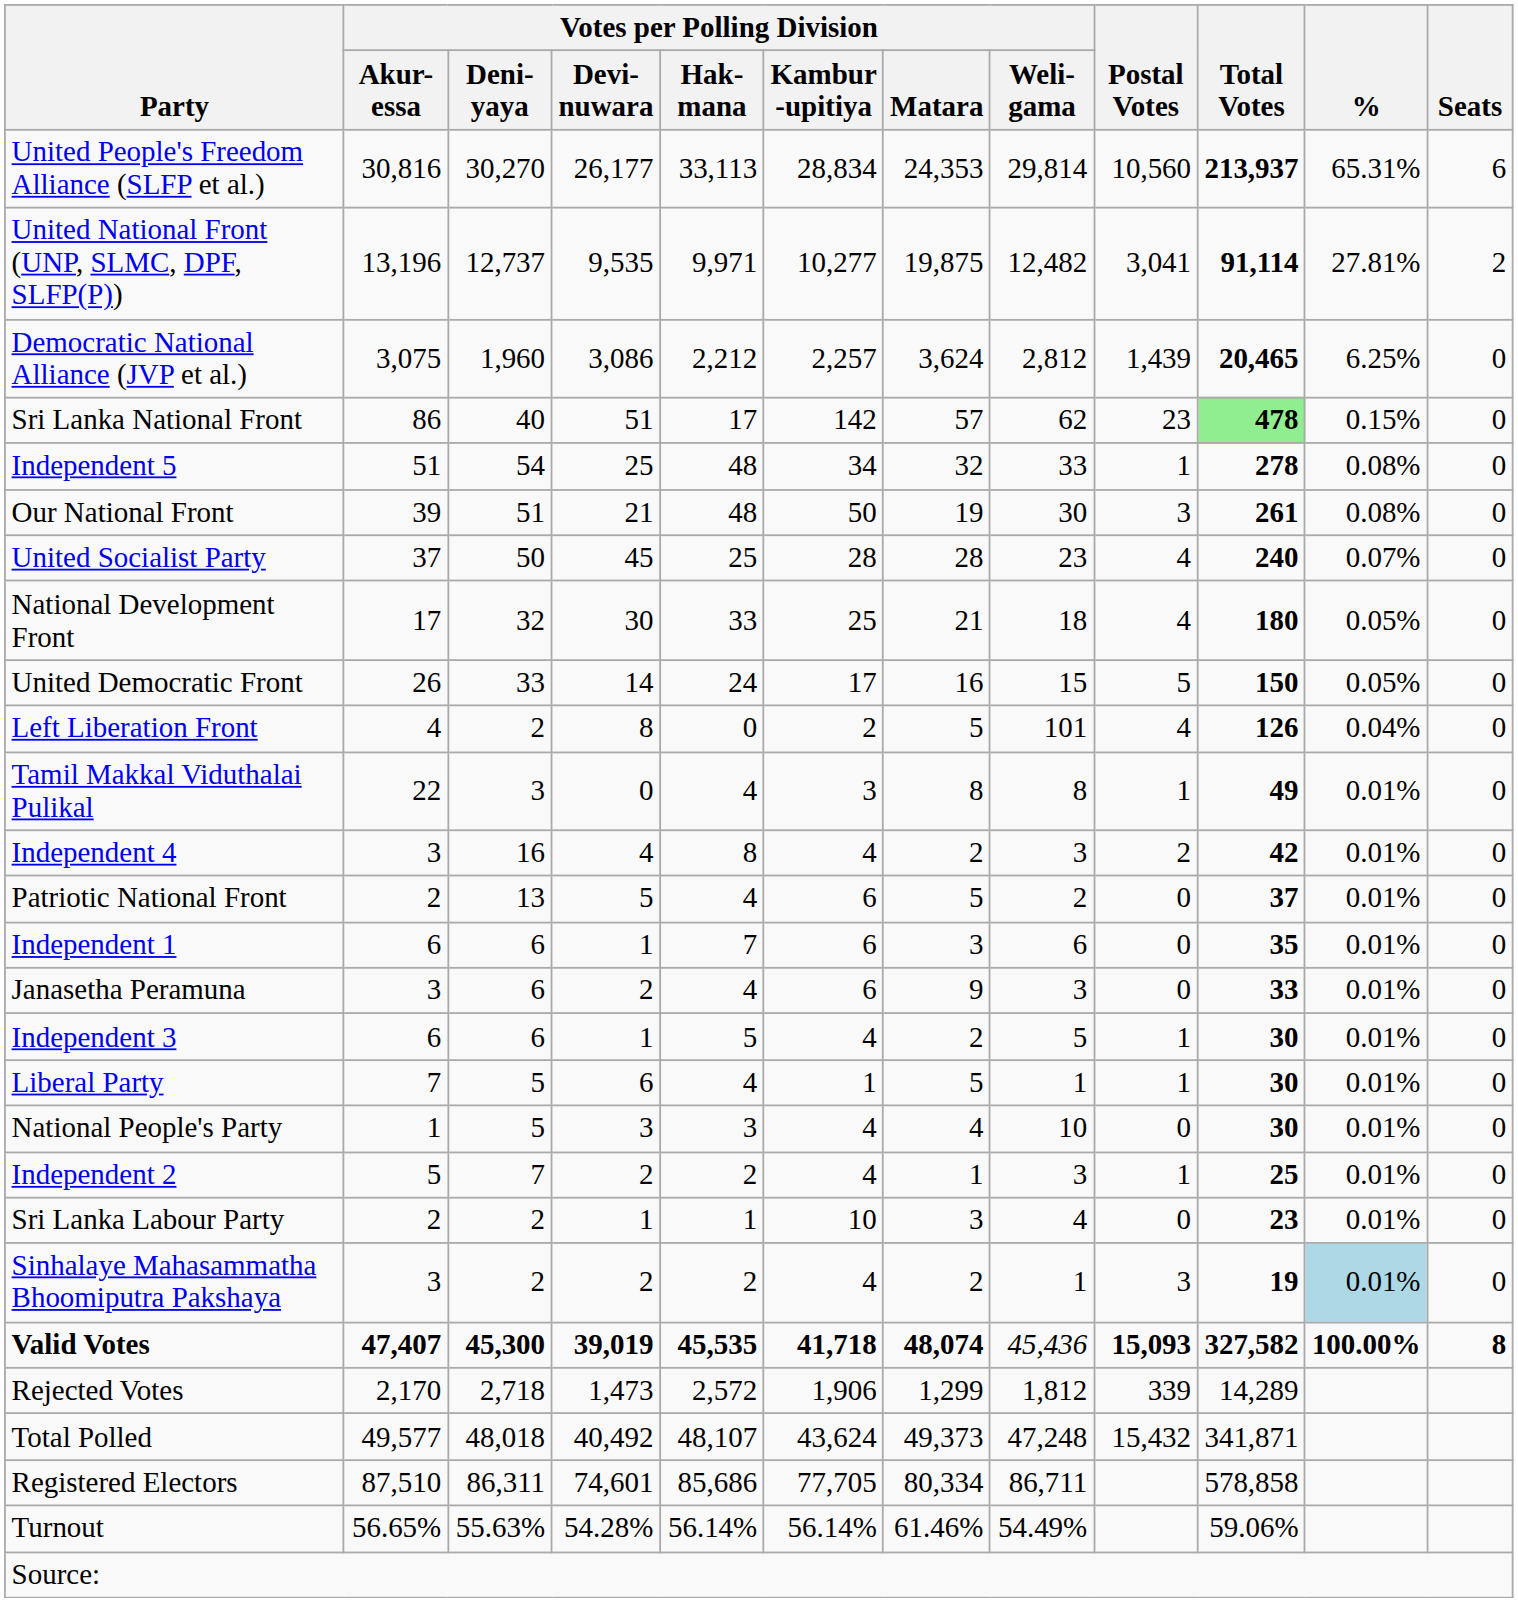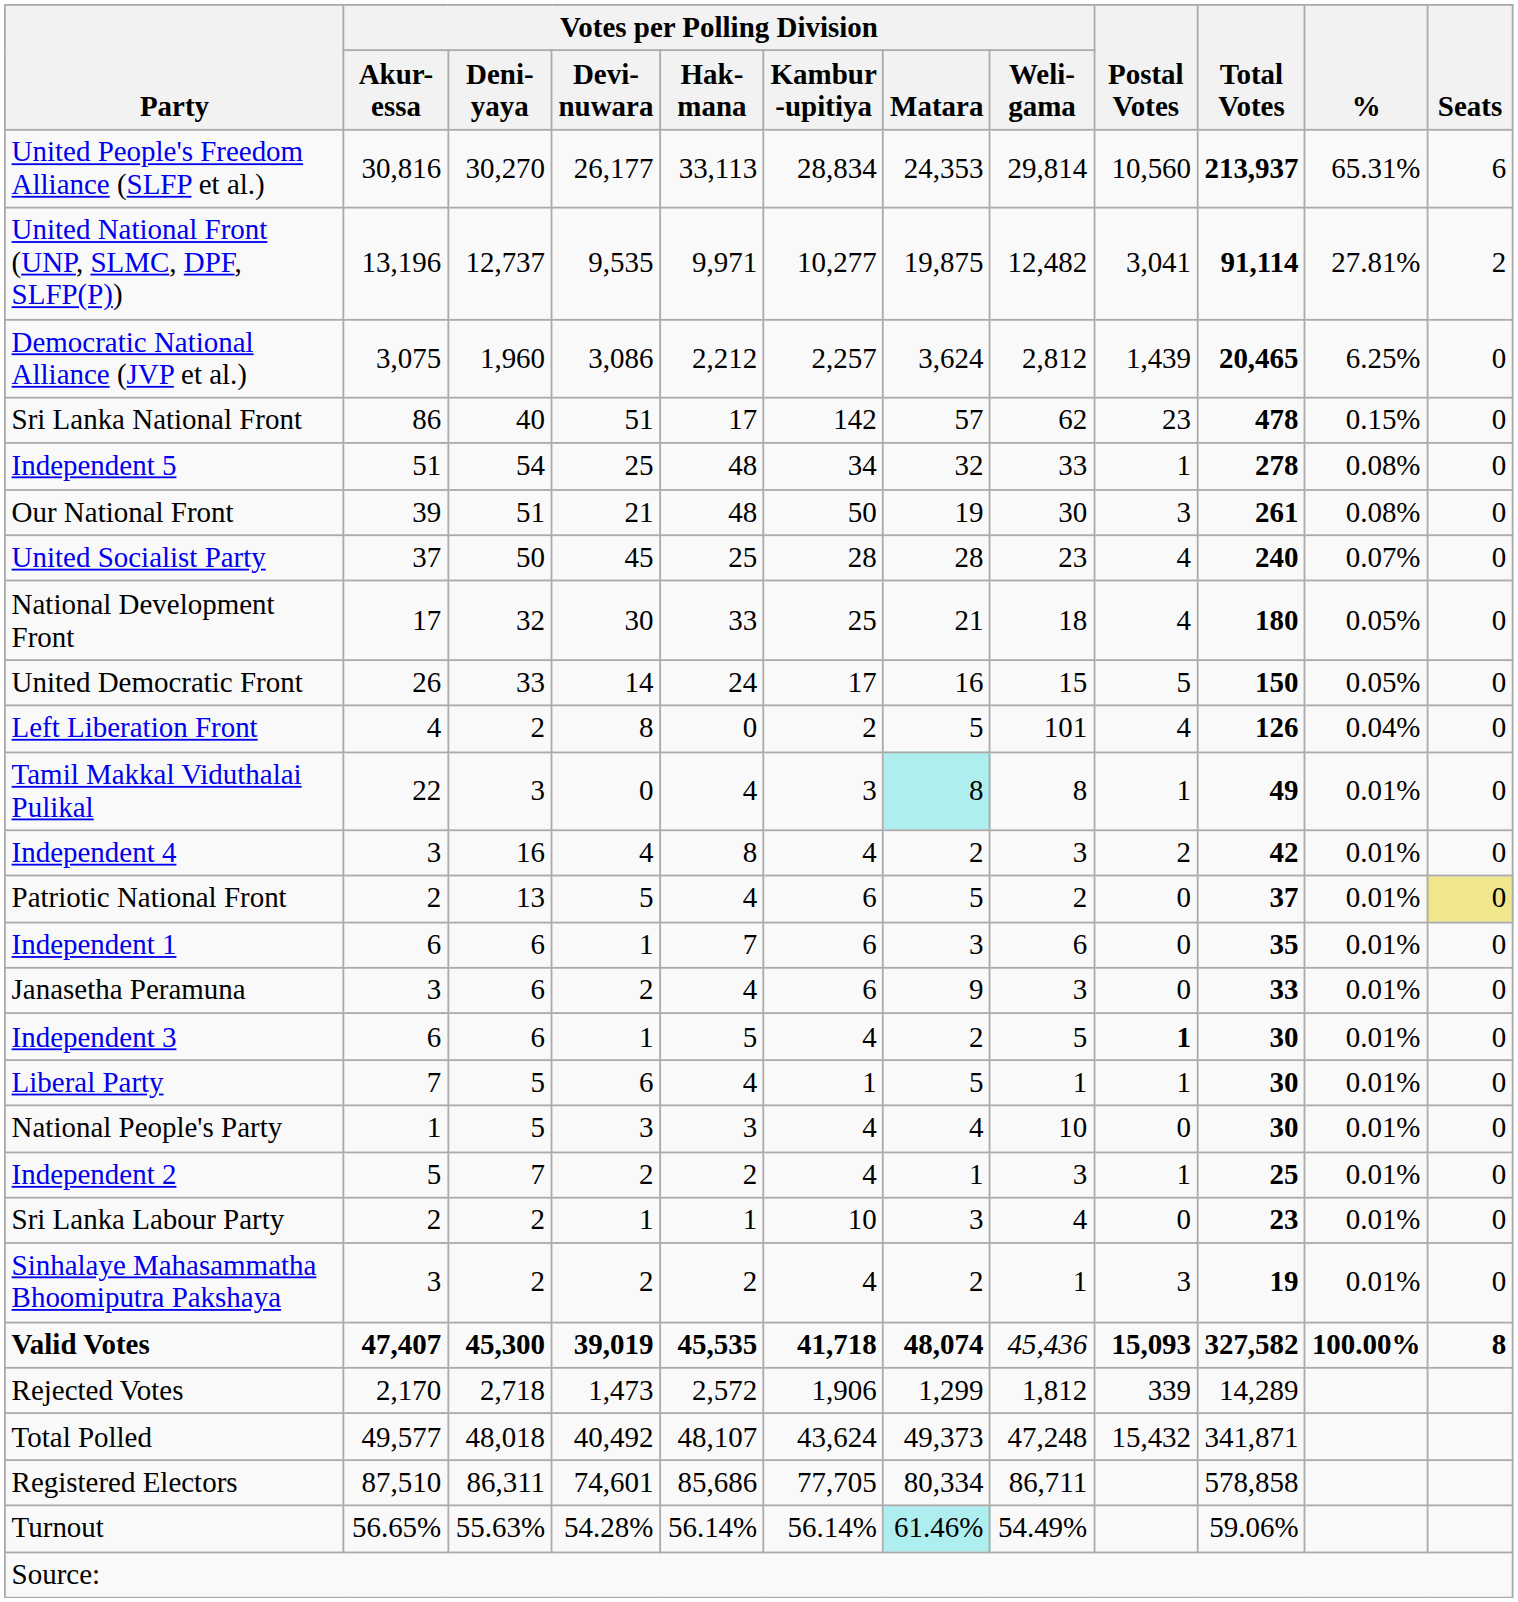Sri Lanka National Front | Total Votes: lightgreen background -> no background
Tamil Makkal Viduthalai Pulikal | Votes per Polling Division / Matara: no background -> paleturquoise background
Patriotic National Front | Seats: no background -> khaki background
Independent 3 | Postal Votes: normal -> bold
Sinhalaye Mahasammatha Bhoomiputra Pakshaya | %: lightblue background -> no background
Turnout | Votes per Polling Division / Matara: no background -> paleturquoise background
